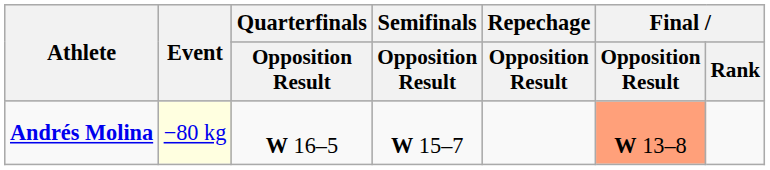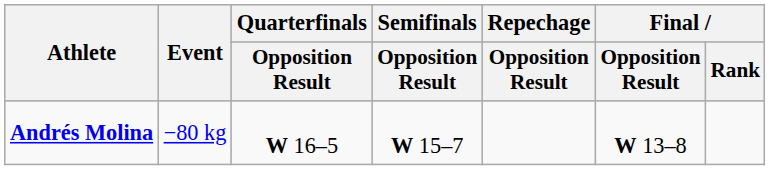Andrés Molina | Event: lightyellow background -> no background
Andrés Molina | Final / Opposition Result: lightsalmon background -> no background
